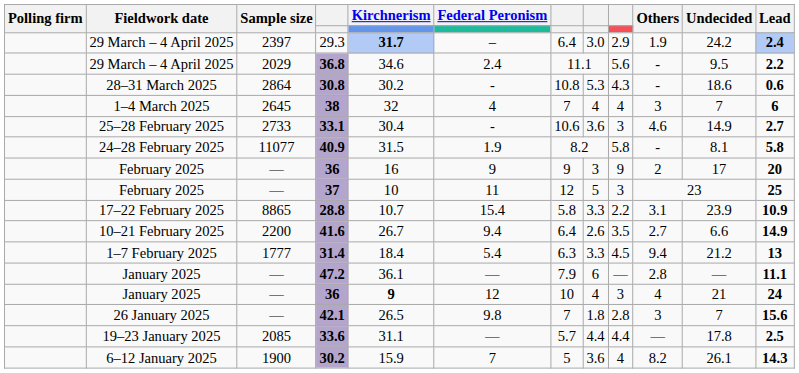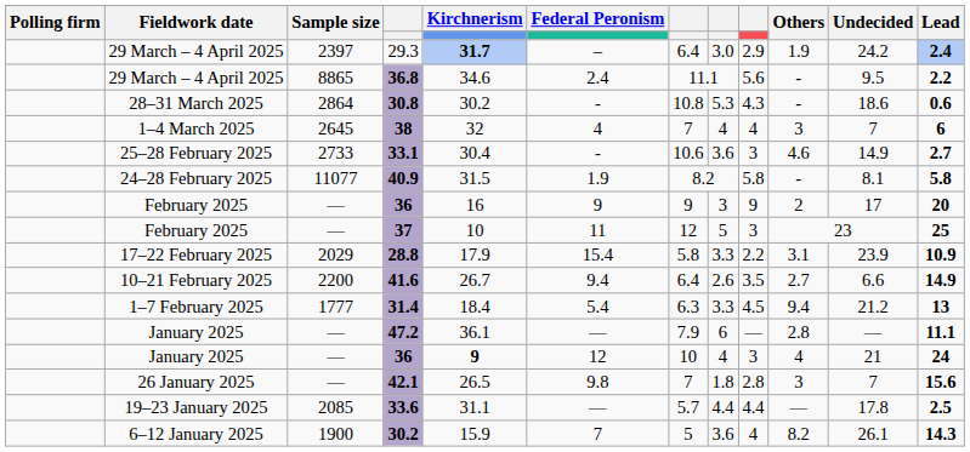36.8 | Sample size: 2029 -> 8865
28.8 | Sample size: 8865 -> 2029
28.8 | Kirchnerism: 10.7 -> 17.9
